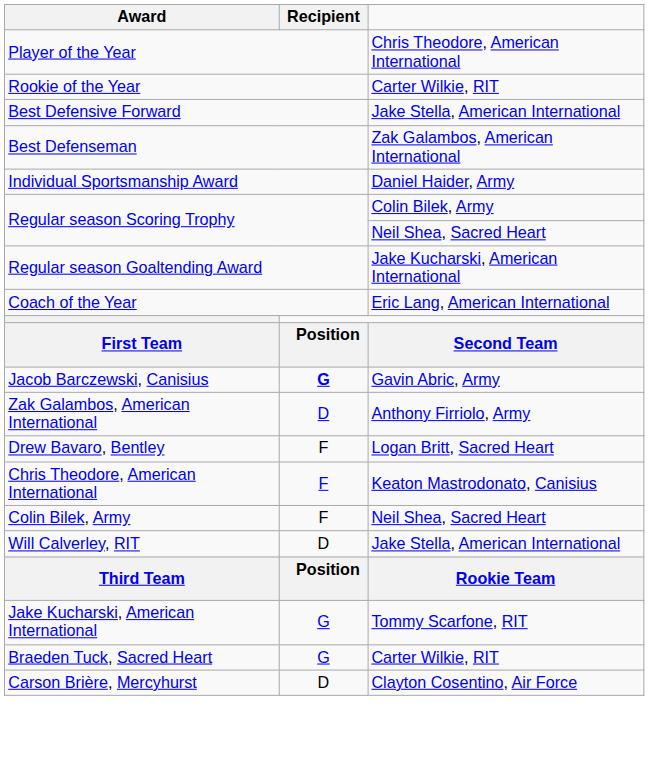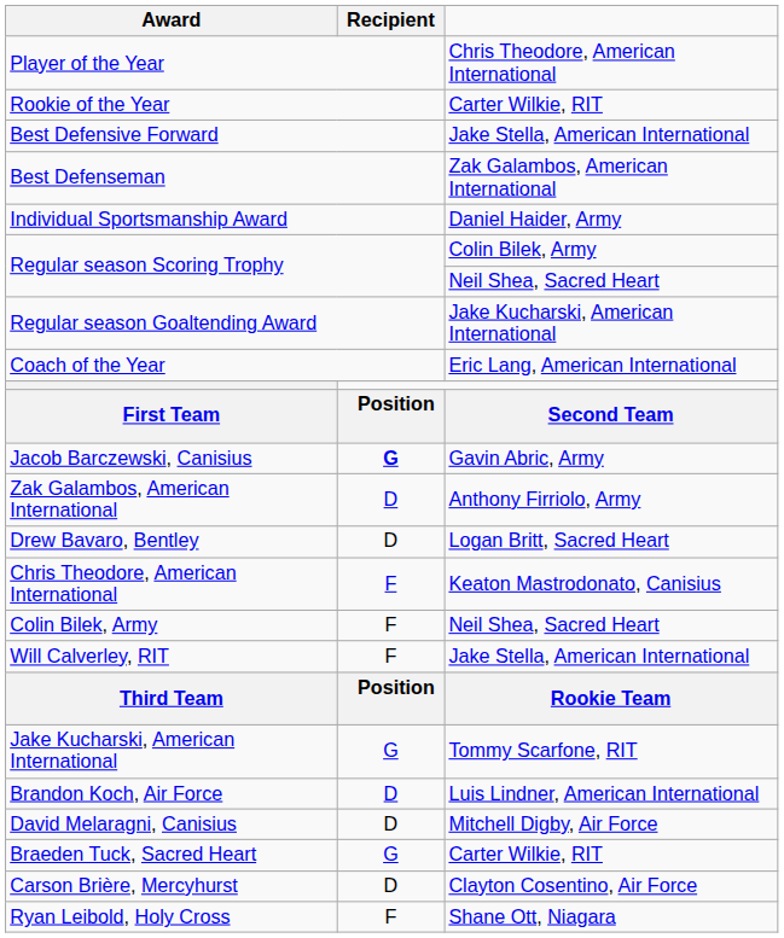Drew Bavaro, Bentley | Recipient: F -> D
Will Calverley, RIT | Recipient: D -> F
+ row: Brandon Koch, Air Force | D | Luis Lindner, American International
+ row: David Melaragni, Canisius | D | Mitchell Digby, Air Force
+ row: Ryan Leibold, Holy Cross | F | Shane Ott, Niagara
